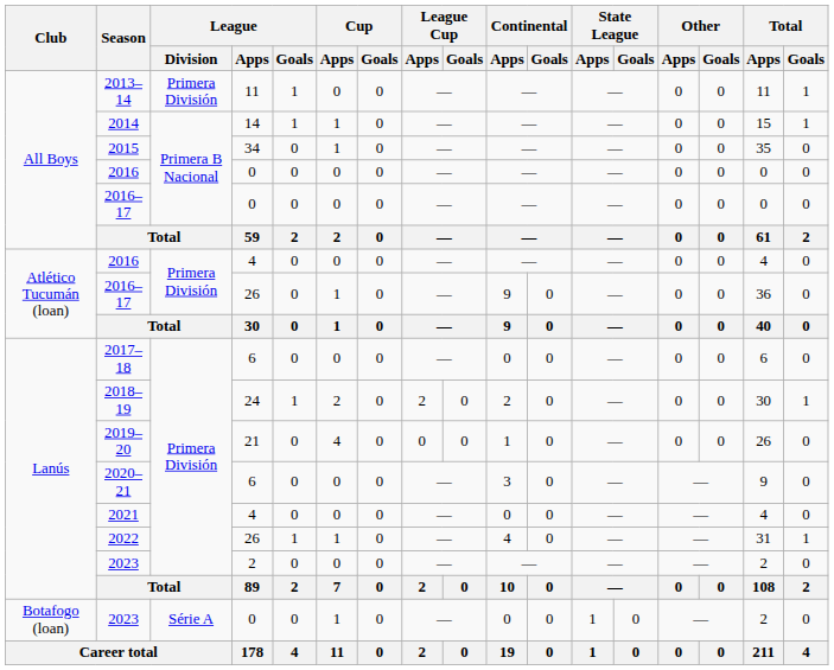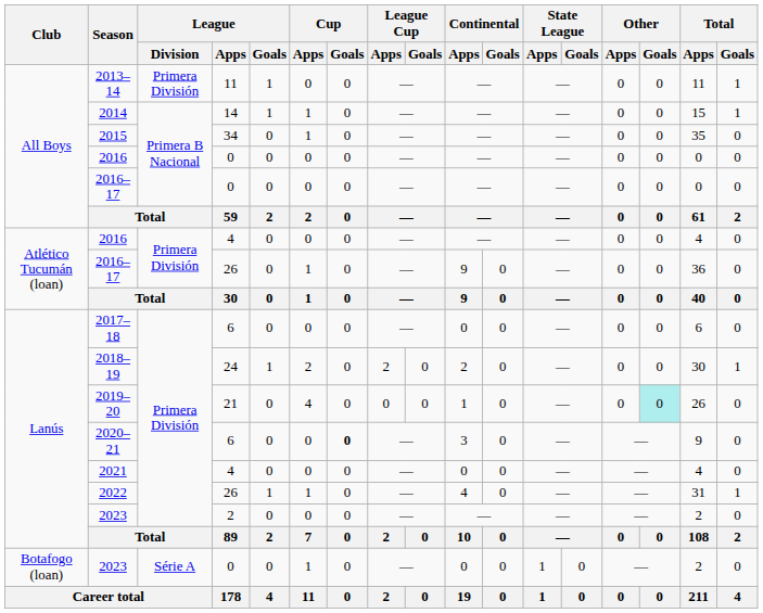2019–20 | Other / Goals: no background -> paleturquoise background
2020–21 | Cup / Goals: normal -> bold
